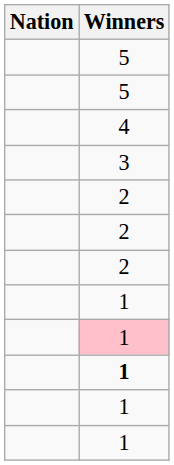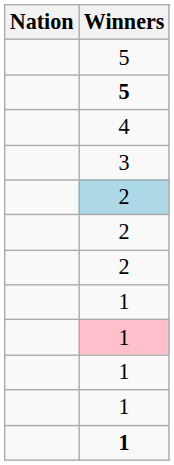row 3 | Winners: normal -> bold
row 6 | Winners: no background -> lightblue background
row 11 | Winners: bold -> normal
row 13 | Winners: normal -> bold
